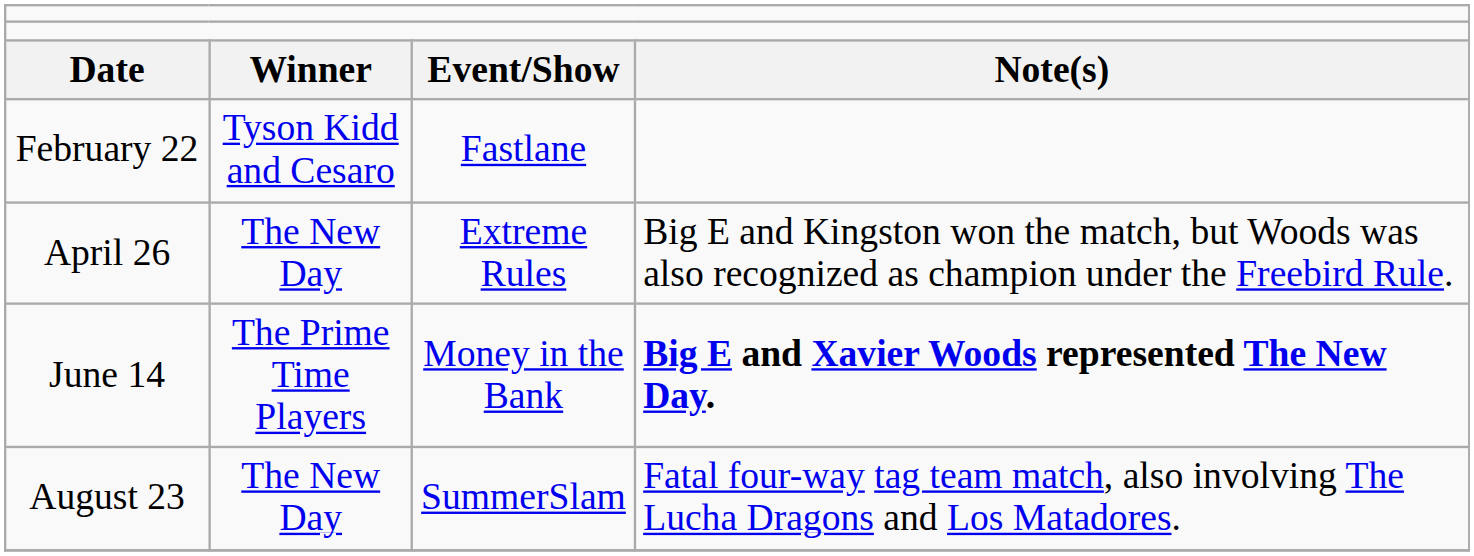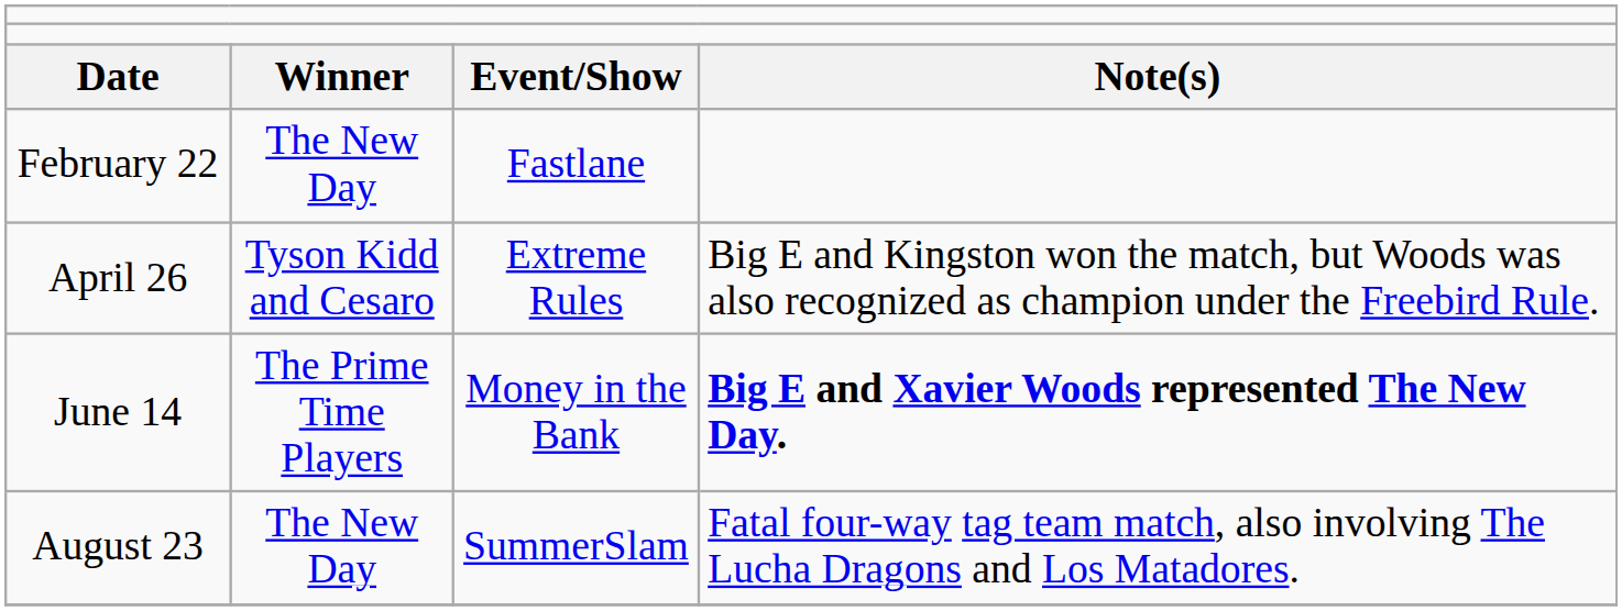February 22 | column 2: Tyson Kidd and Cesaro -> The New Day
April 26 | column 2: The New Day -> Tyson Kidd and Cesaro
